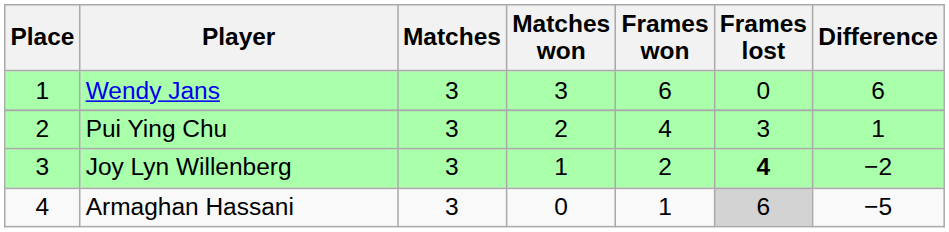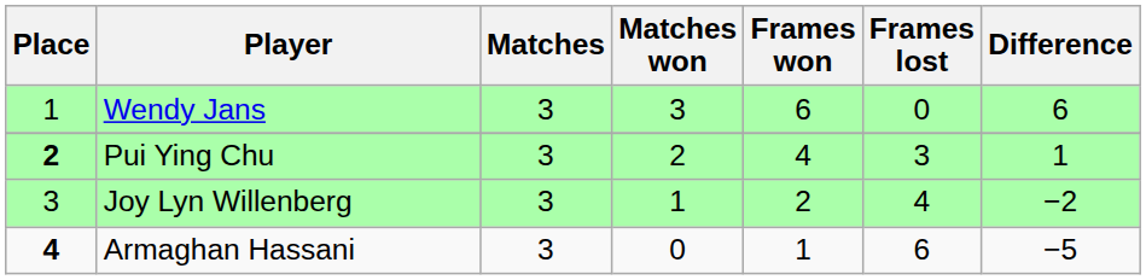Pui Ying Chu | Place: normal -> bold
Joy Lyn Willenberg | Frames lost: bold -> normal
Armaghan Hassani | Place: normal -> bold
Armaghan Hassani | Frames lost: lightgrey background -> no background
